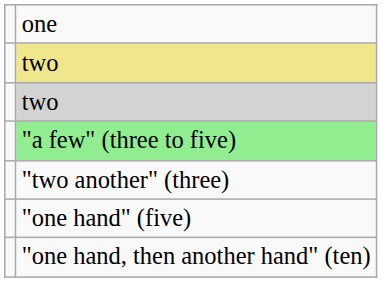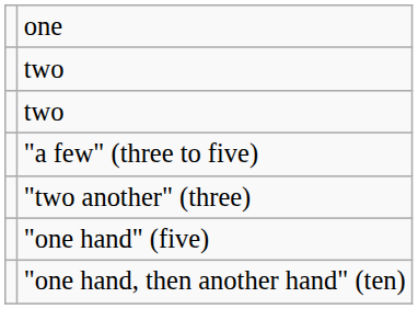row 2 | column 2: khaki background -> no background
row 3 | column 2: lightgrey background -> no background
row 4 | column 2: lightgreen background -> no background
